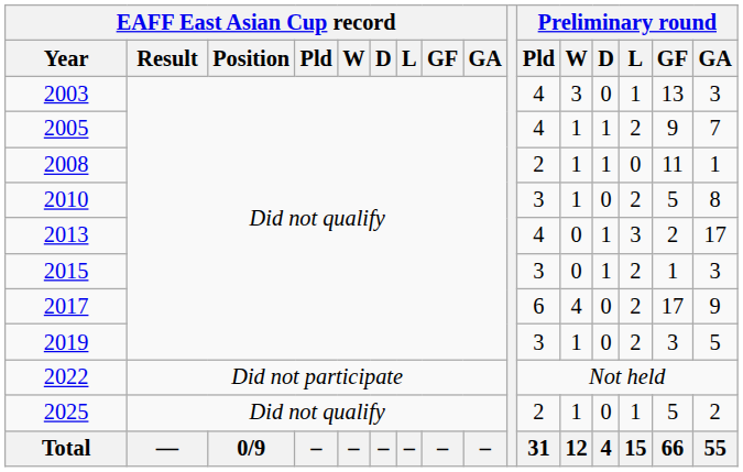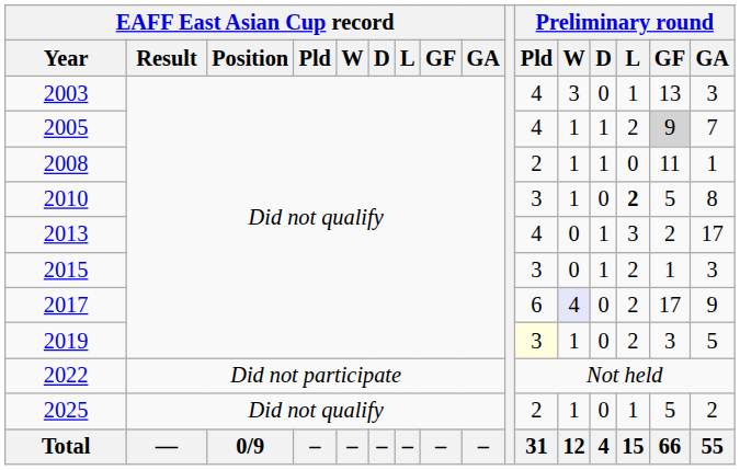2005 | Preliminary round / GF: no background -> lightgrey background
2010 | Preliminary round / L: normal -> bold
2017 | Preliminary round / W: no background -> lavender background
2019 | Preliminary round / Pld: no background -> lightyellow background
